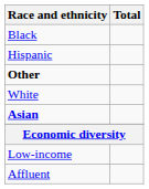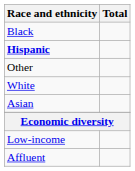Hispanic | Race and ethnicity: normal -> bold
Other | Race and ethnicity: bold -> normal
Asian | Race and ethnicity: bold -> normal
